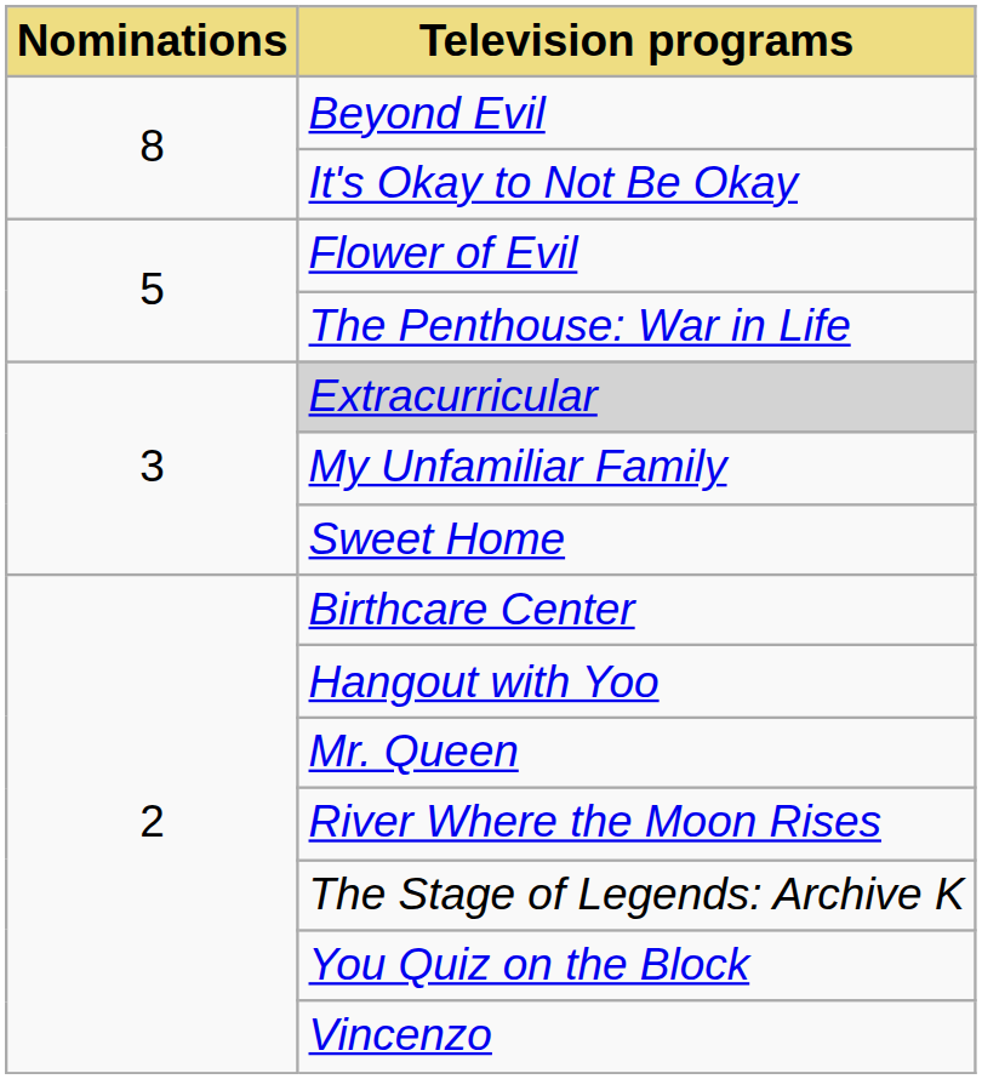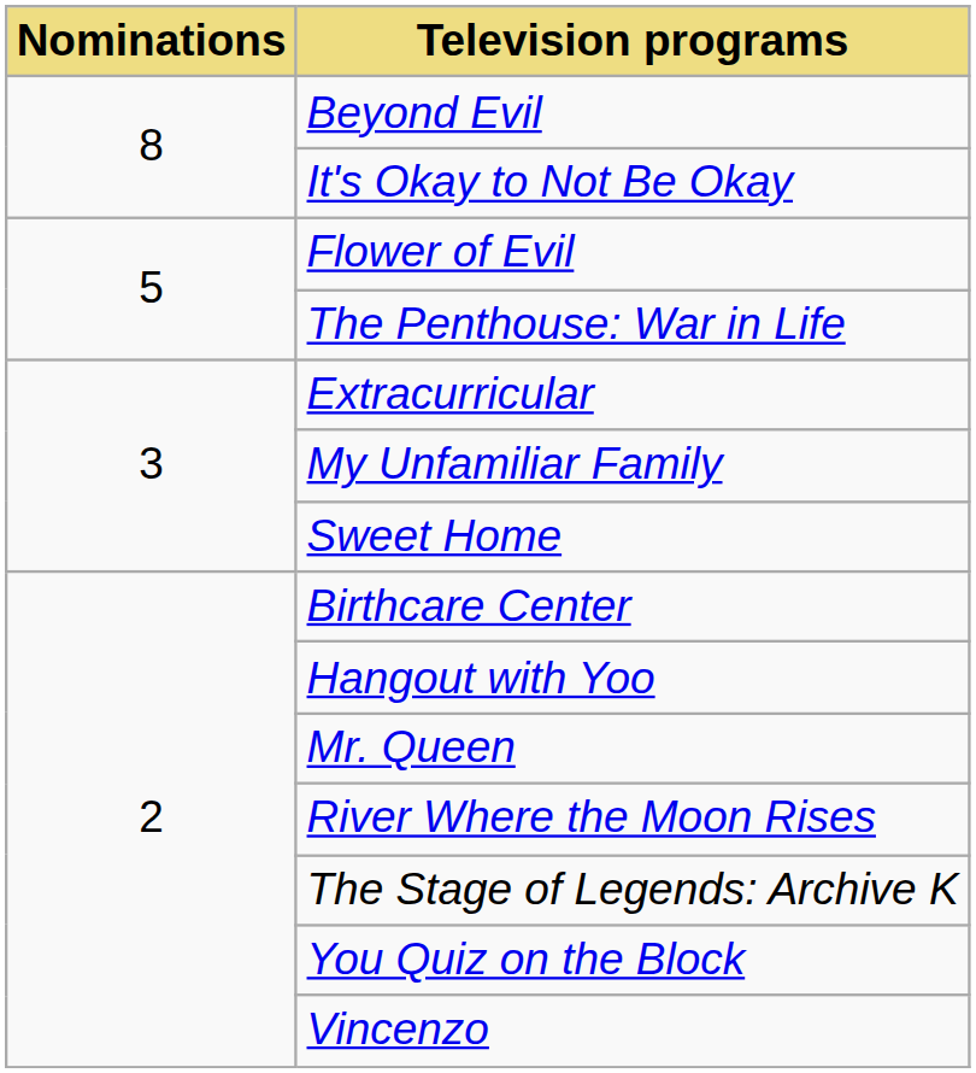Extracurricular | Television programs: lightgrey background -> no background
